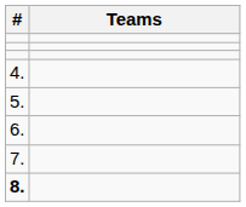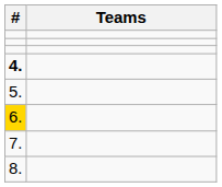row 5 | #: normal -> bold
row 7 | #: no background -> gold background
row 9 | #: bold -> normal
